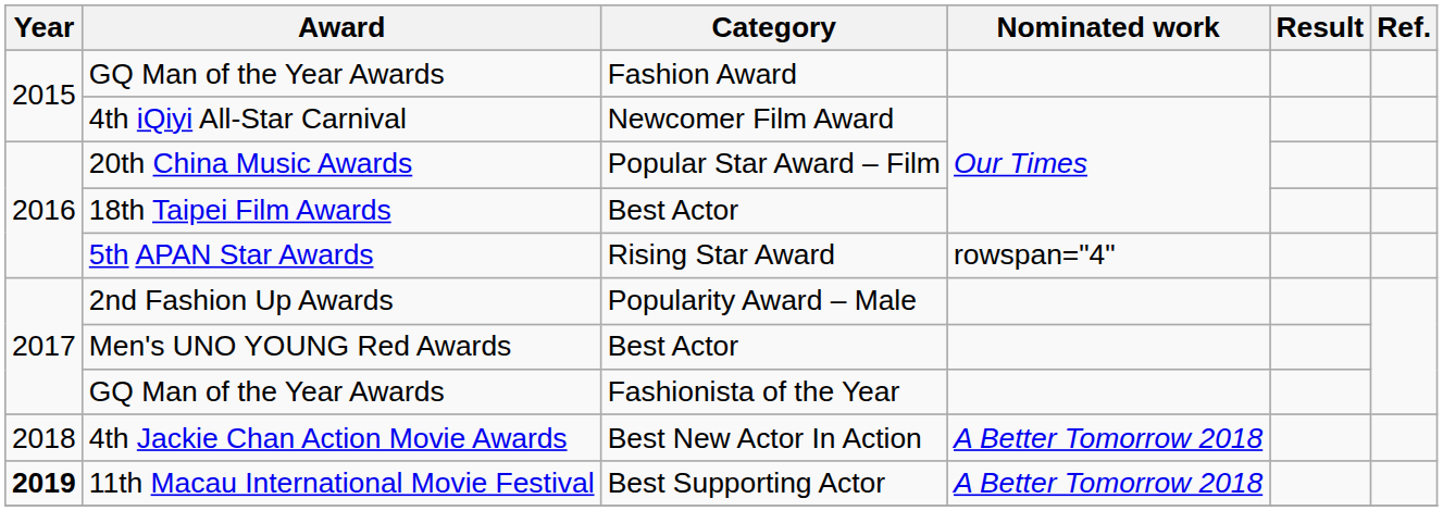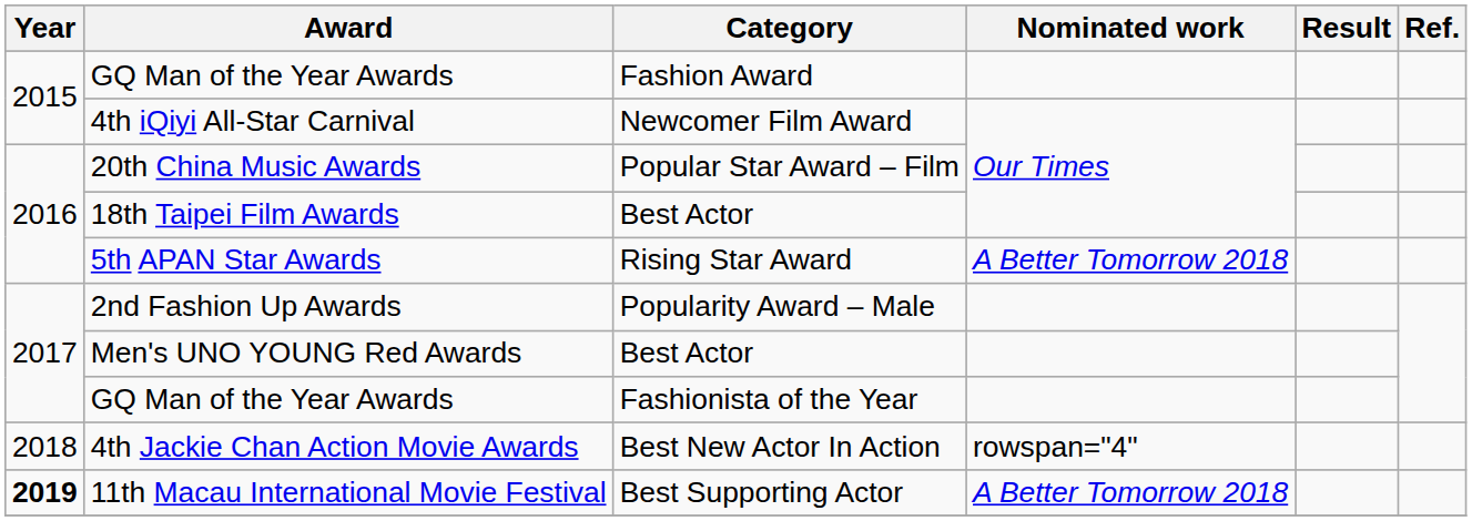5th APAN Star Awards | Nominated work: rowspan="4" -> A Better Tomorrow 2018
4th Jackie Chan Action Movie Awards | Nominated work: A Better Tomorrow 2018 -> rowspan="4"
